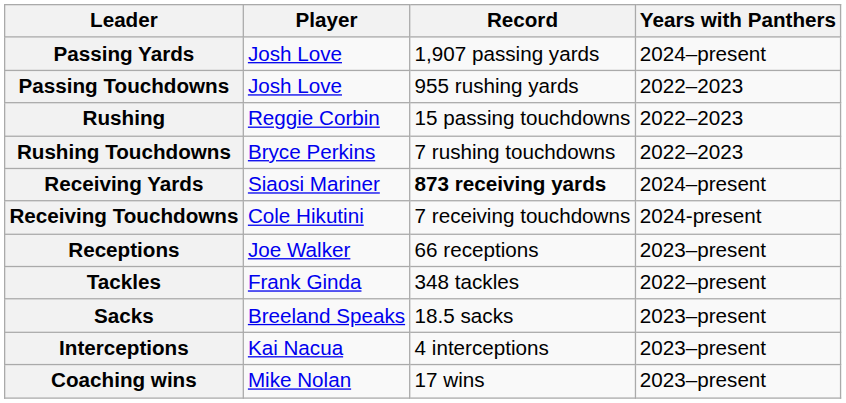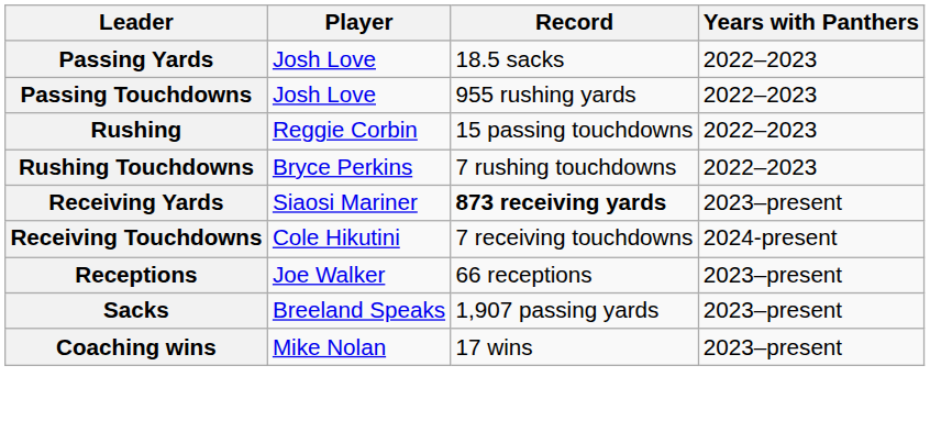Passing Yards | Record: 1,907 passing yards -> 18.5 sacks
Passing Yards | Years with Panthers: 2024–present -> 2022–2023
Receiving Yards | Years with Panthers: 2024–present -> 2023–present
- row: Tackles | Frank Ginda | 348 tackles | 2022–present
Sacks | Record: 18.5 sacks -> 1,907 passing yards
- row: Interceptions | Kai Nacua | 4 interceptions | 2023–present
